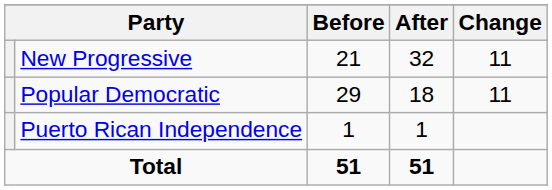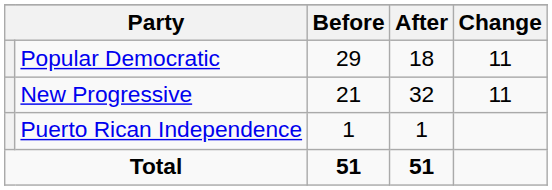rows swapped: Popular Democratic <-> New Progressive
